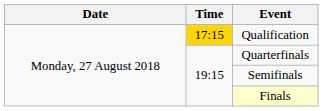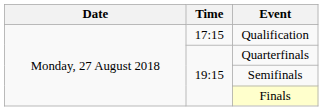Qualification | Time: gold background -> no background
